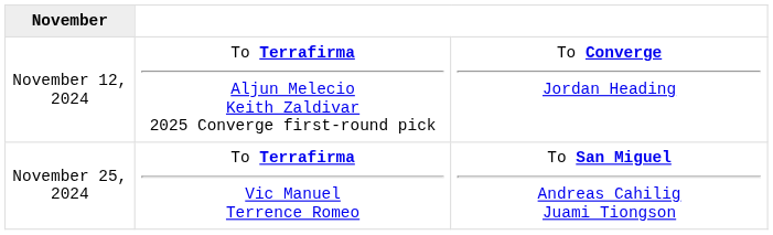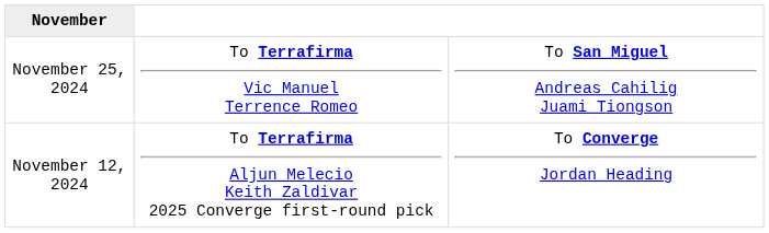rows swapped: November 12, 2024 <-> November 25, 2024
